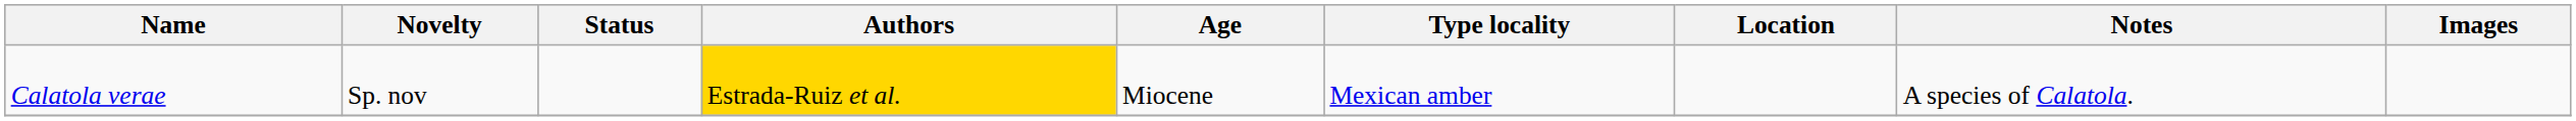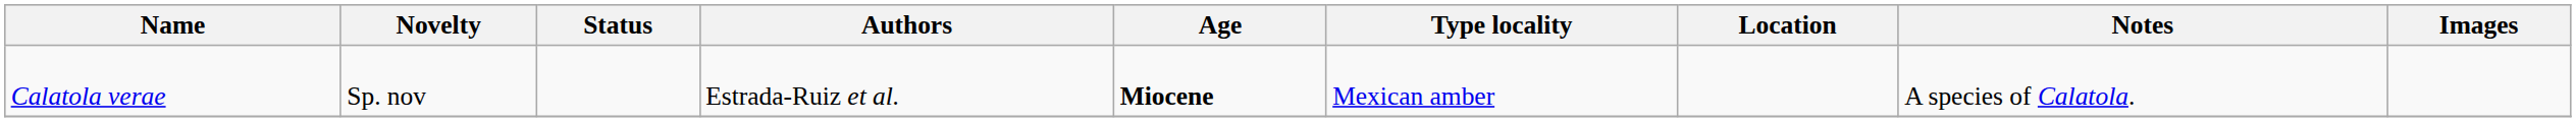Calatola verae | Authors: gold background -> no background
Calatola verae | Age: normal -> bold
